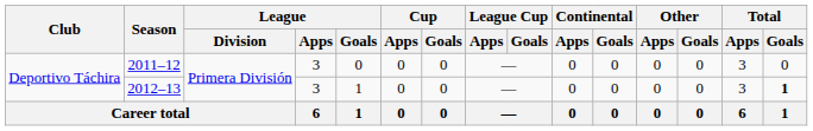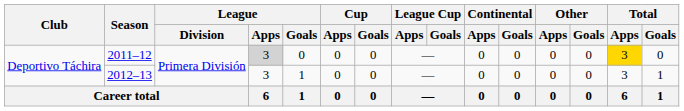2011–12 | League / Apps: no background -> lightgrey background
2011–12 | Total / Apps: no background -> gold background
2012–13 | Total / Goals: bold -> normal
